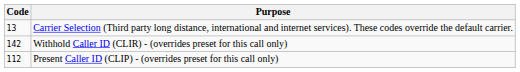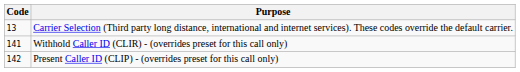row 3 | Code: 142 -> 141
row 4 | Code: 112 -> 142
